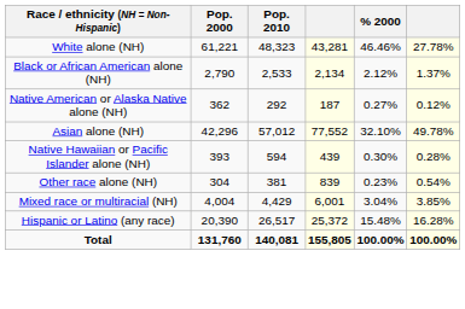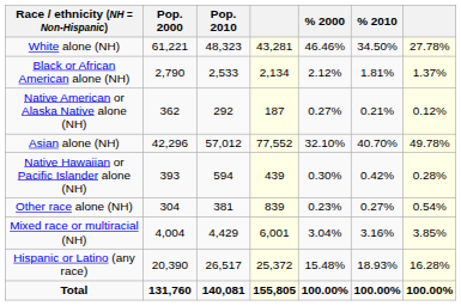+ column: % 2010 | 34.50% | 1.81% | 0.21% | 40.70% | 0.42% | 0.27% | 3.16% | 18.93% | 100.00%
